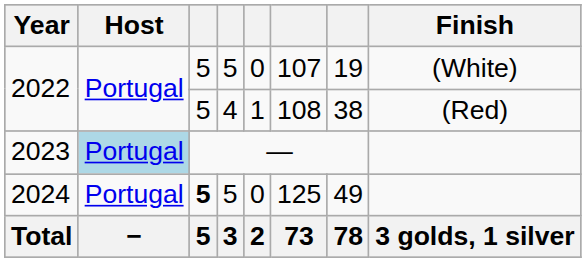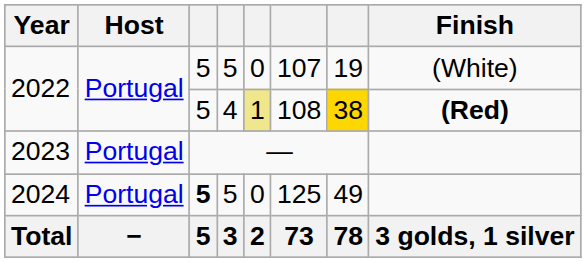2022 / 4 | column 5: no background -> khaki background
2022 / 4 | column 7: no background -> gold background
2022 / 4 | Finish: normal -> bold
2023 | Host: lightblue background -> no background
